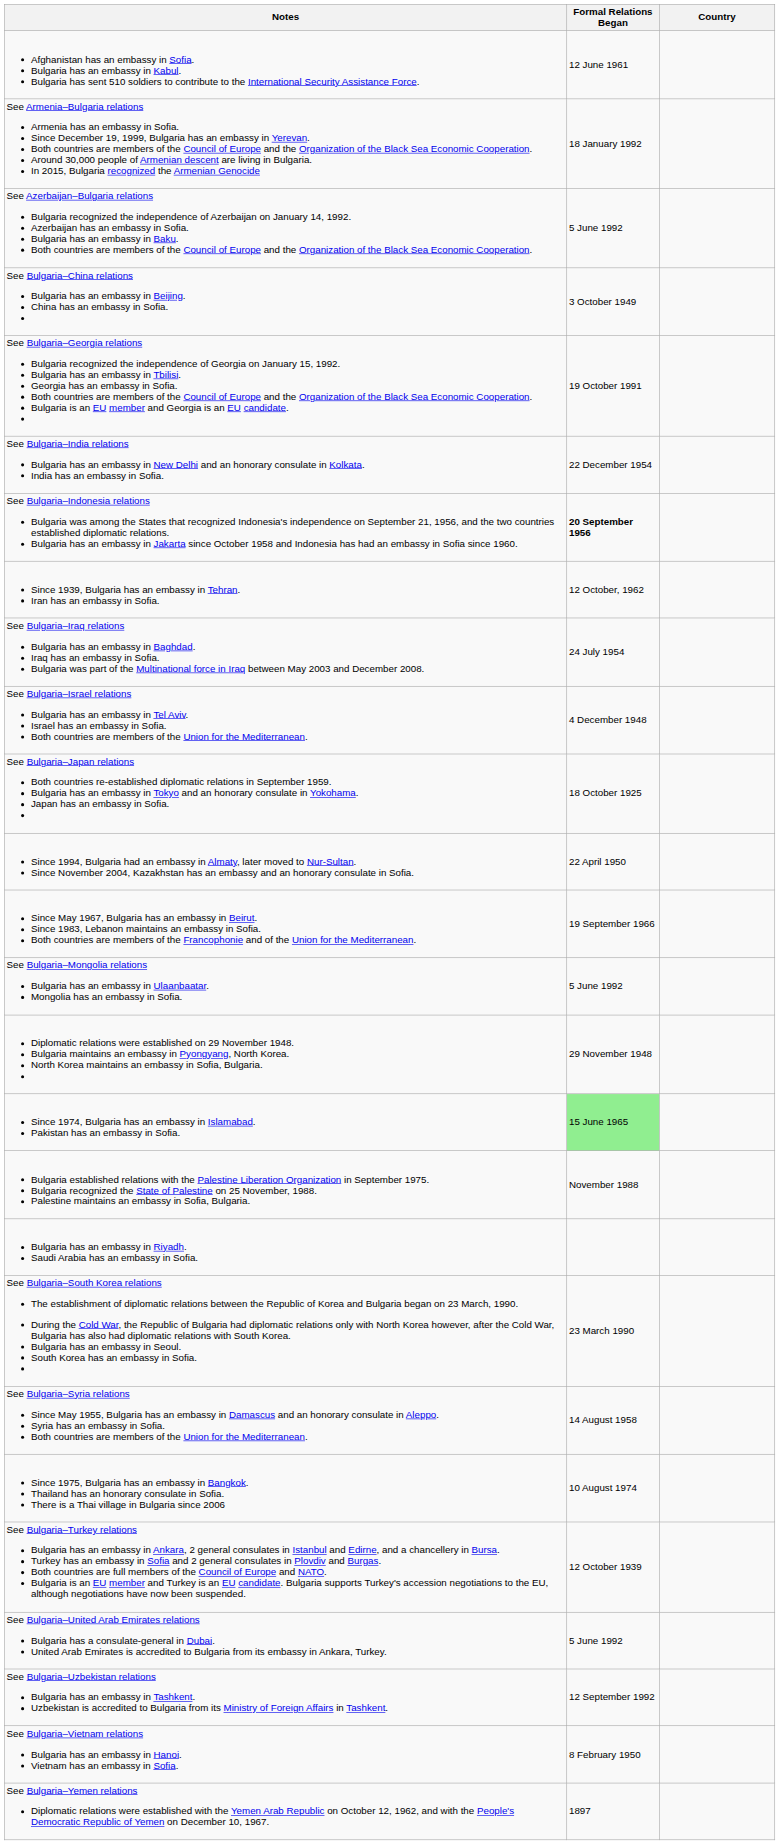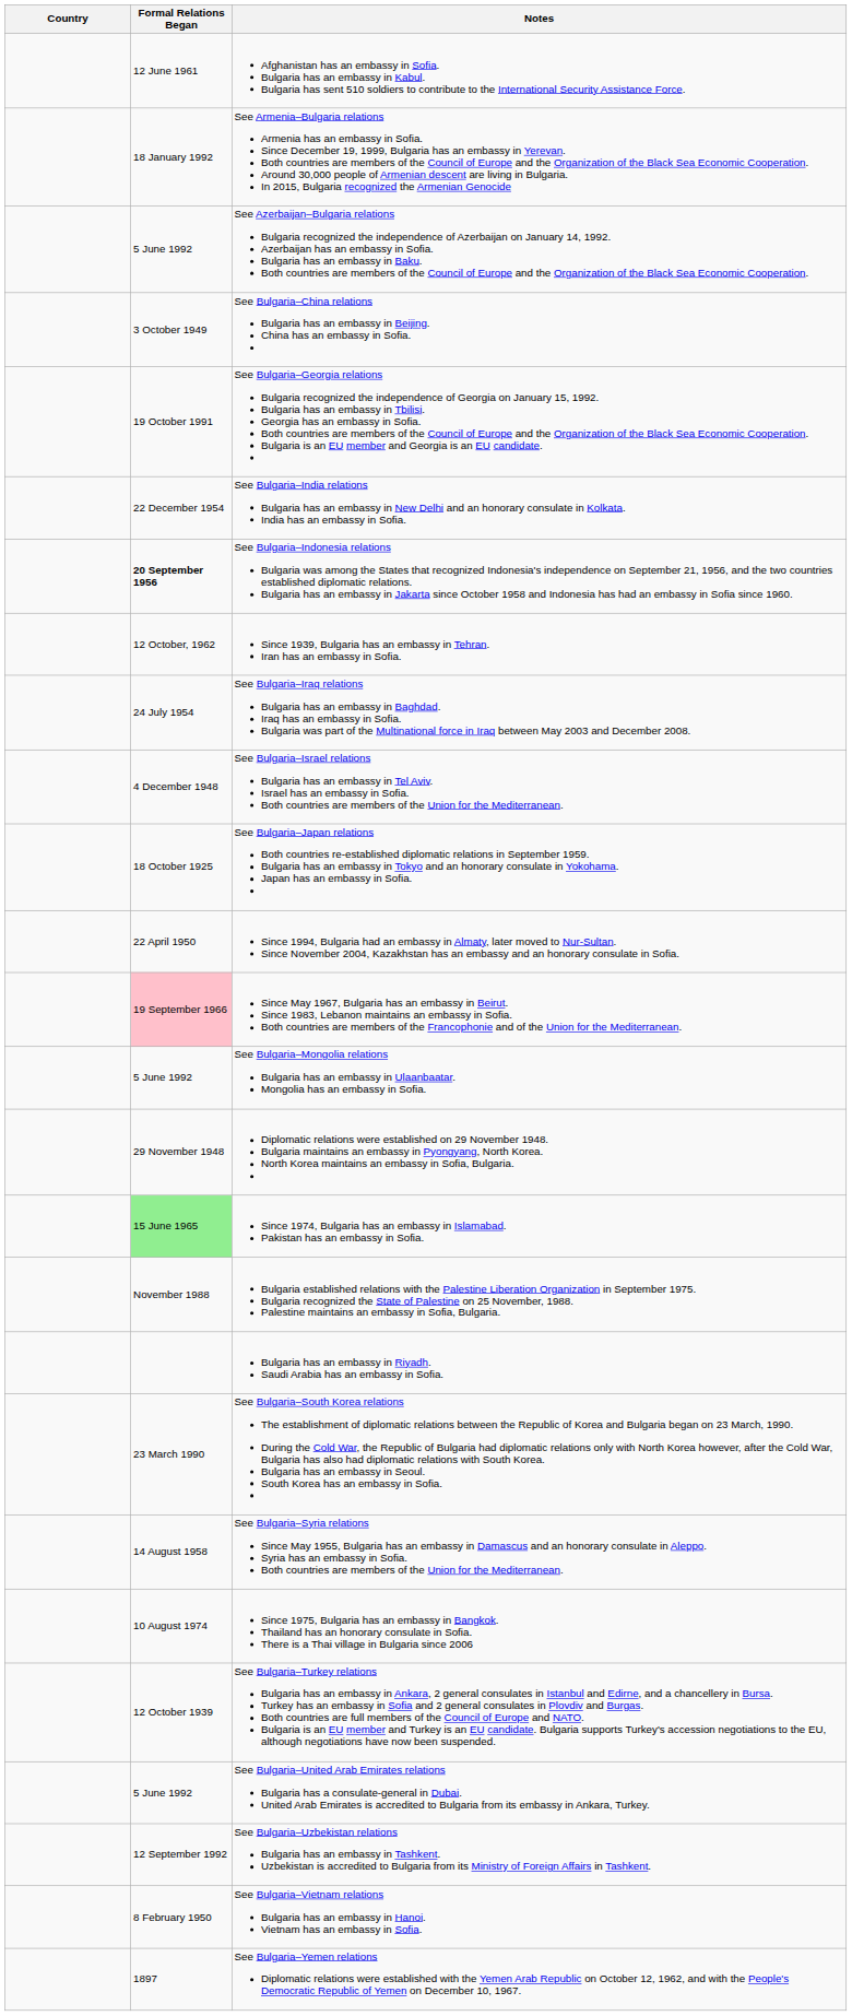columns swapped: Country <-> Notes
row 14 | Formal Relations Began: no background -> pink background
